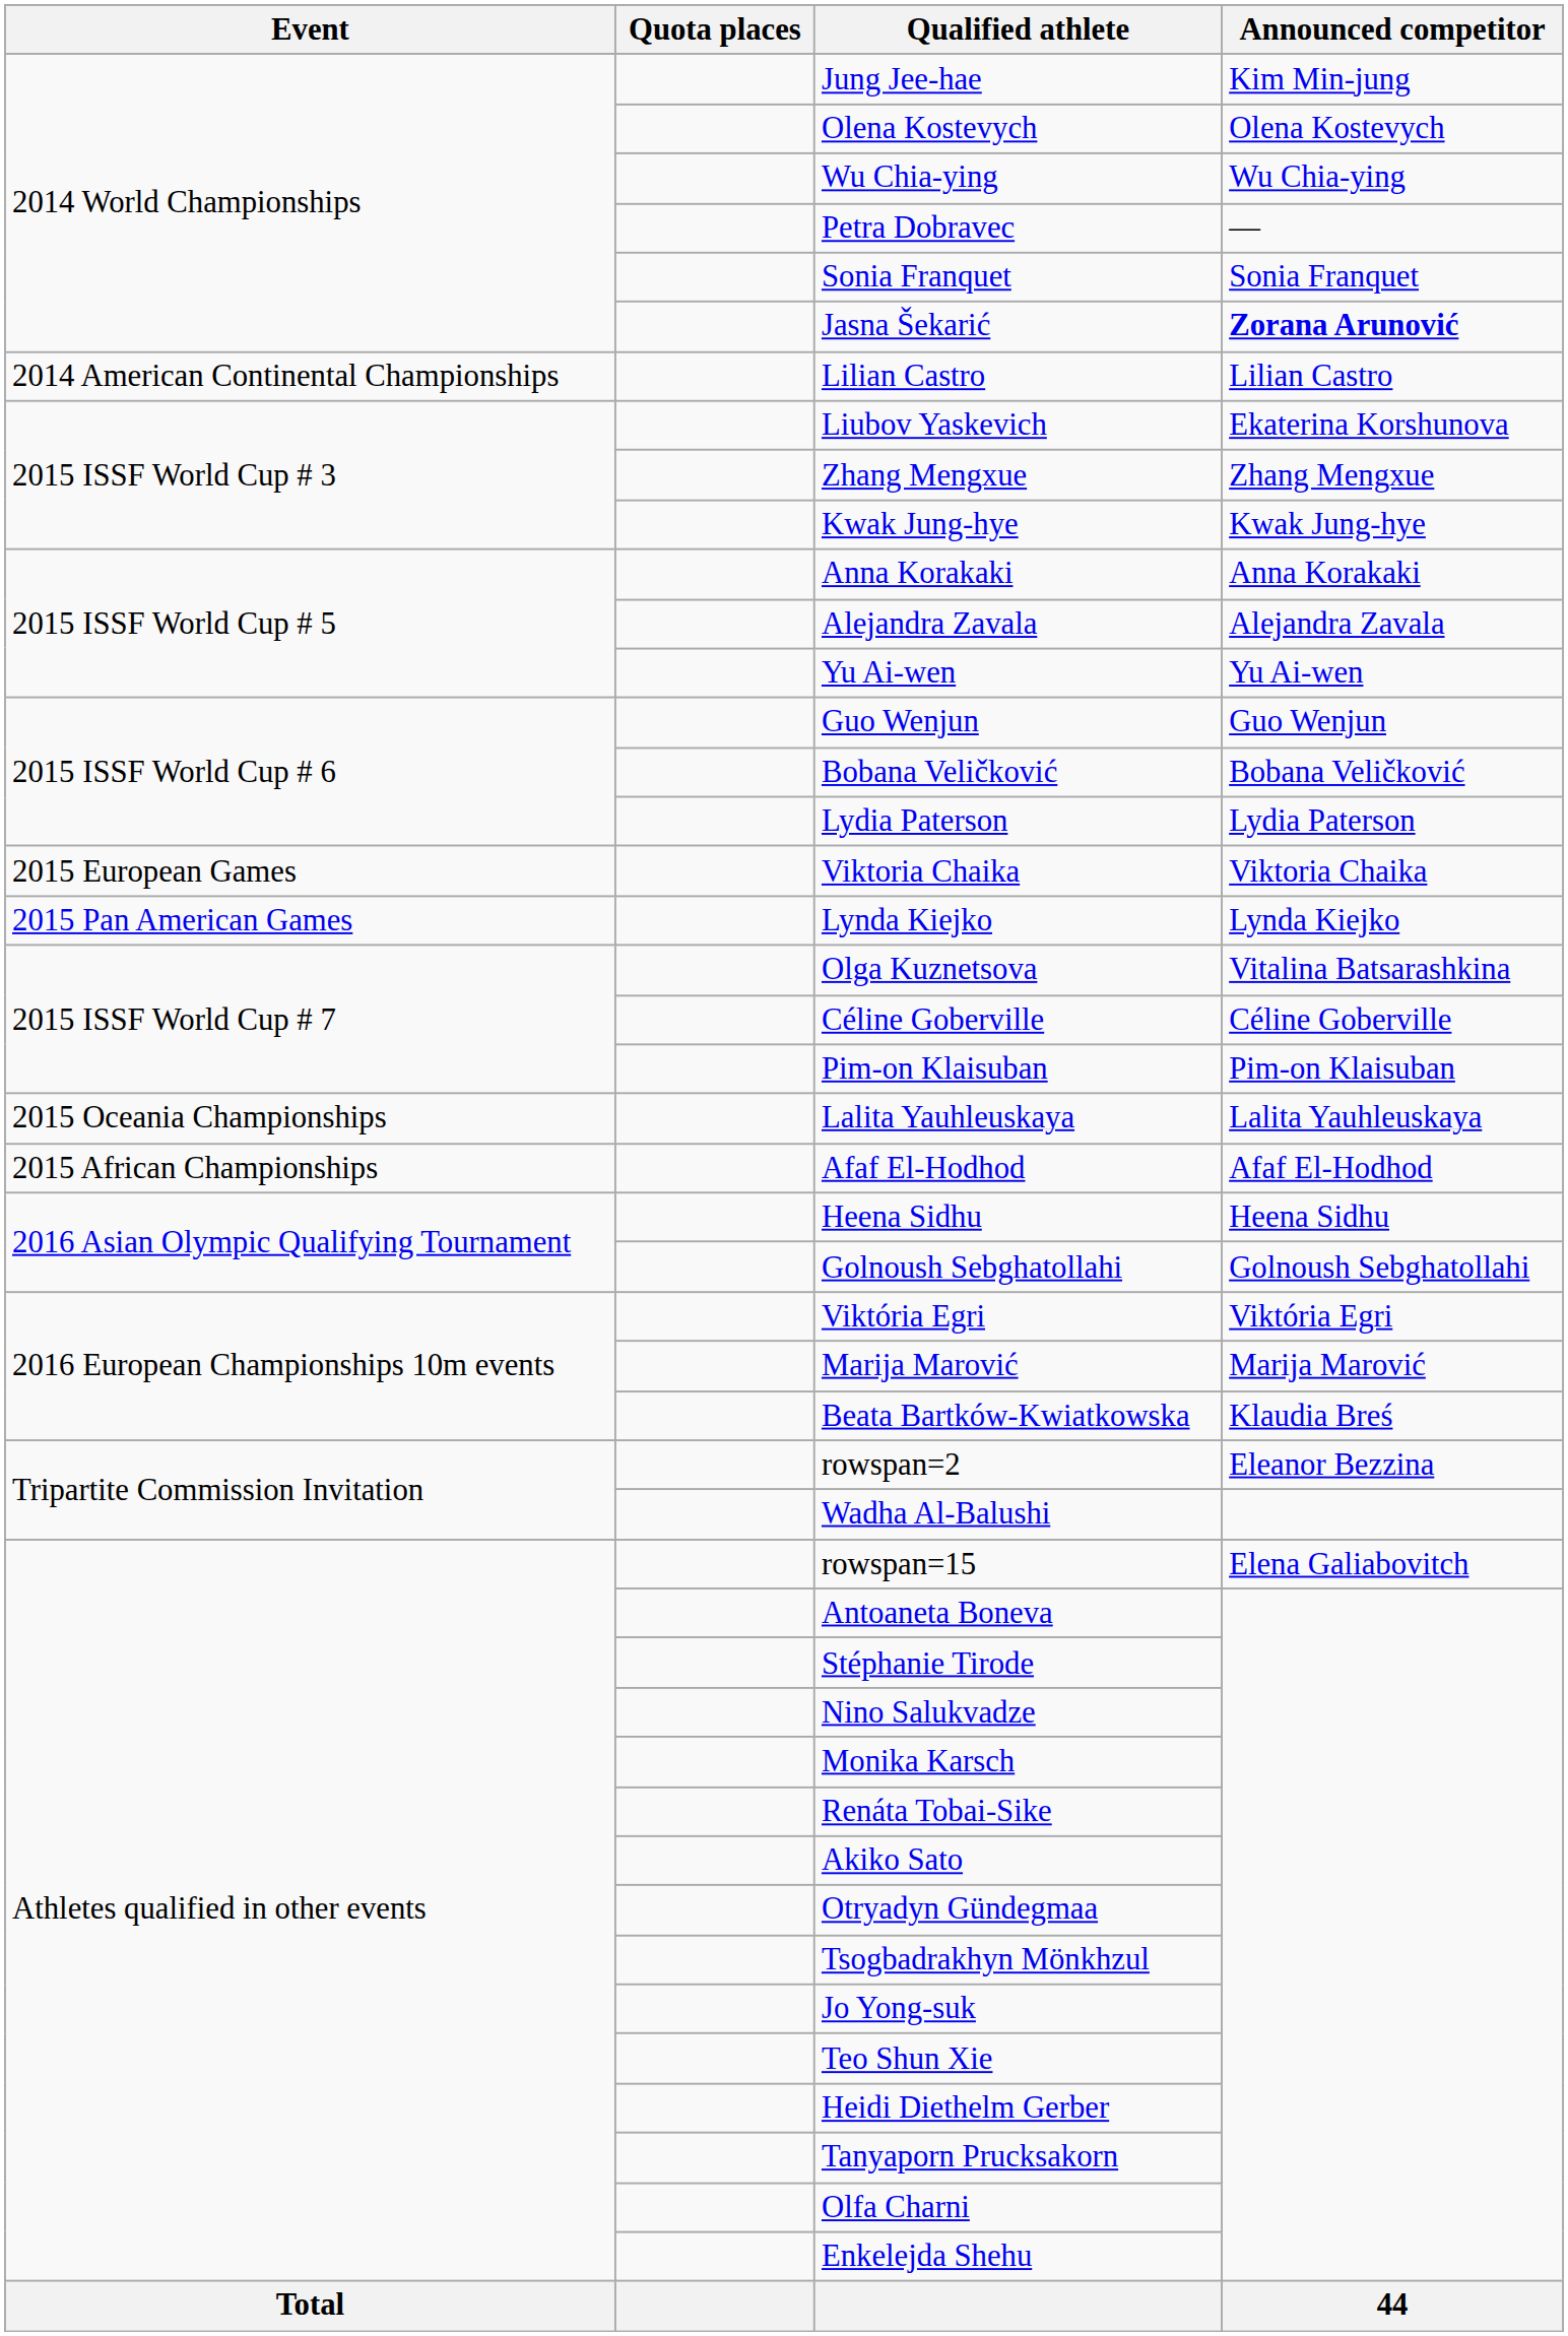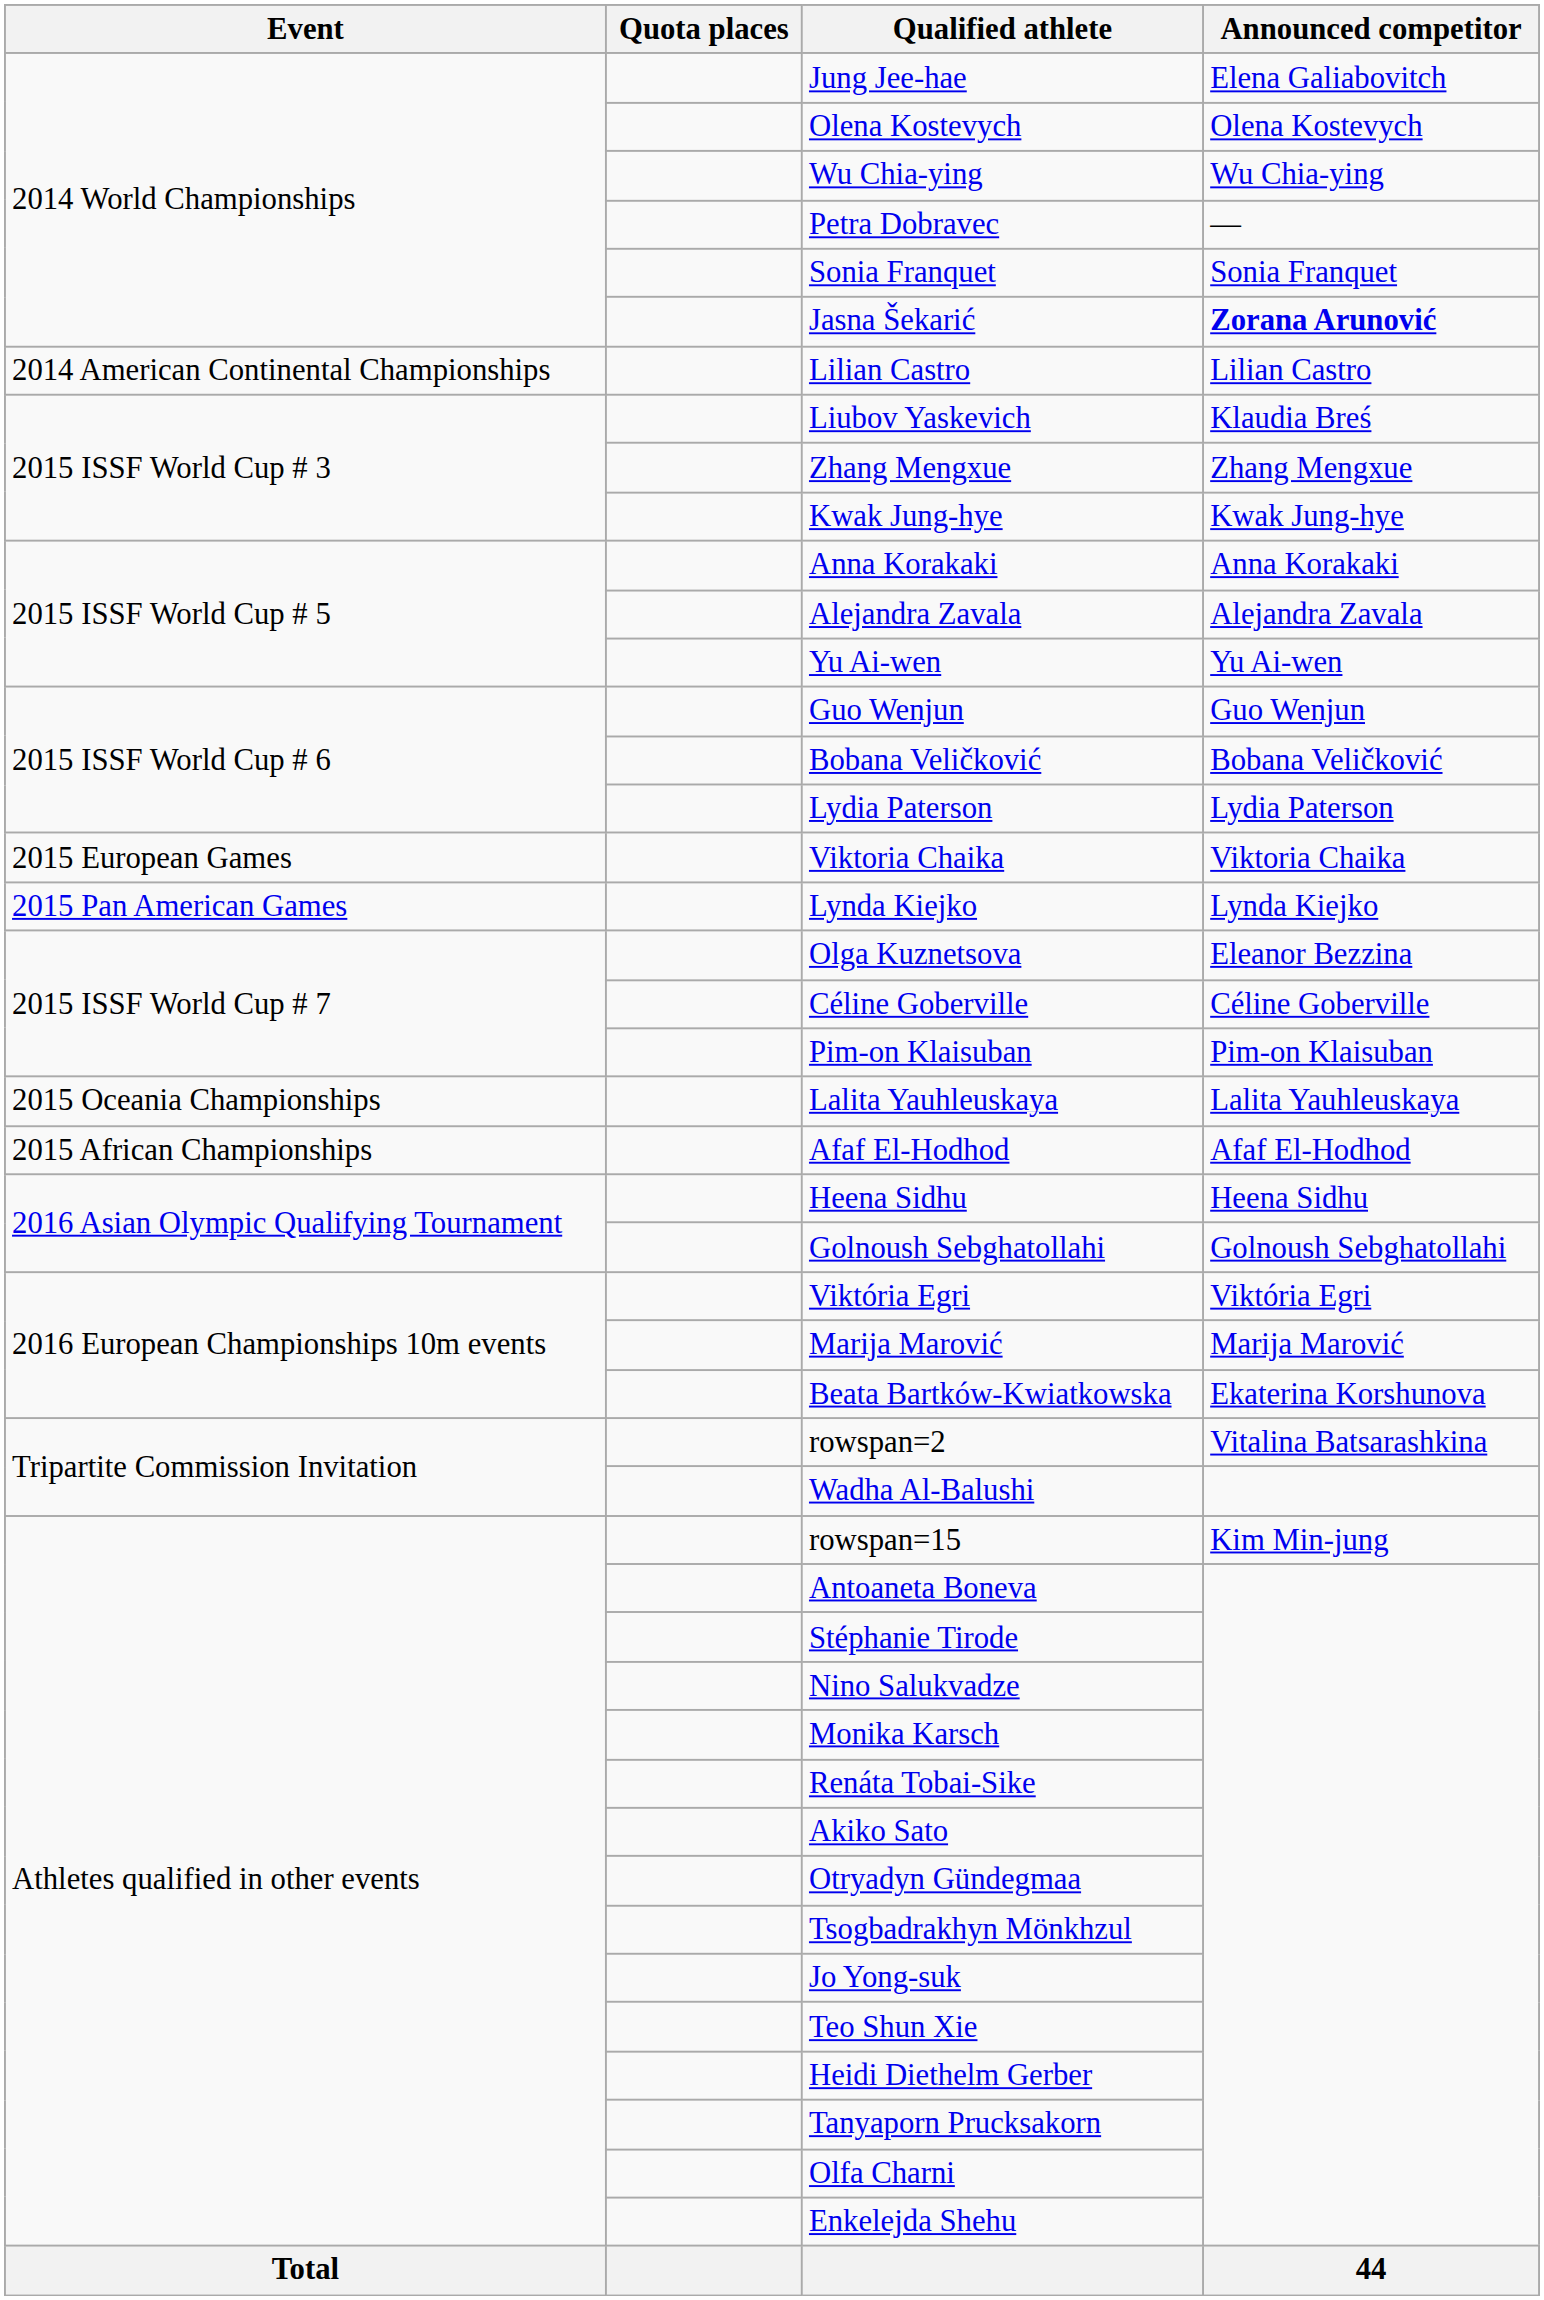Jung Jee-hae | Announced competitor: Kim Min-jung -> Elena Galiabovitch
Liubov Yaskevich | Announced competitor: Ekaterina Korshunova -> Klaudia Breś
Olga Kuznetsova | Announced competitor: Vitalina Batsarashkina -> Eleanor Bezzina
Beata Bartków-Kwiatkowska | Announced competitor: Klaudia Breś -> Ekaterina Korshunova
rowspan=2 | Announced competitor: Eleanor Bezzina -> Vitalina Batsarashkina
rowspan=15 | Announced competitor: Elena Galiabovitch -> Kim Min-jung
